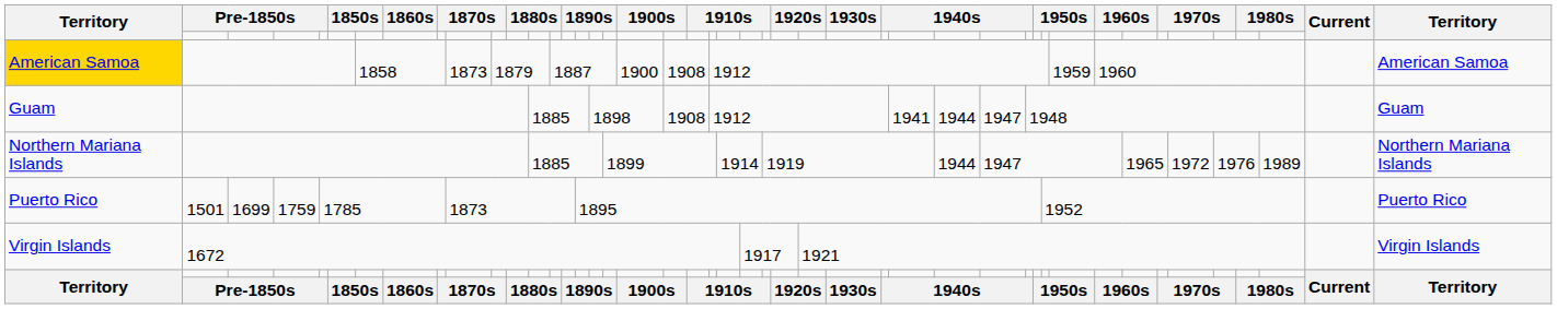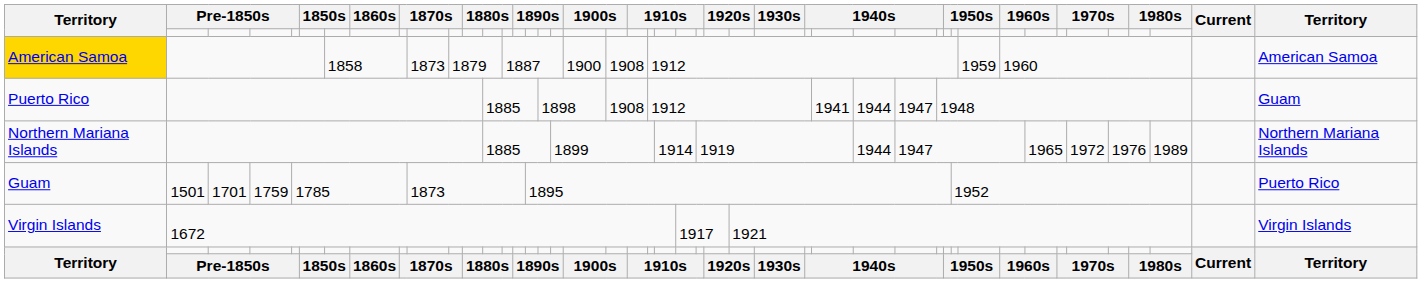row 4 | column 1: Guam -> Puerto Rico
row 6 | column 1: Puerto Rico -> Guam
row 6 | column 3: 1699 -> 1701
